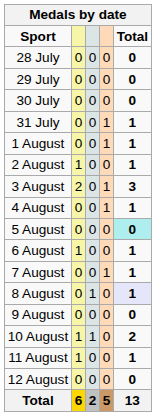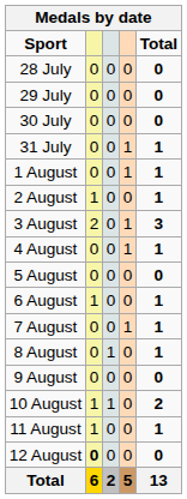5 August | Total: paleturquoise background -> no background
8 August | Total: lavender background -> no background
12 August | column 2: normal -> bold
